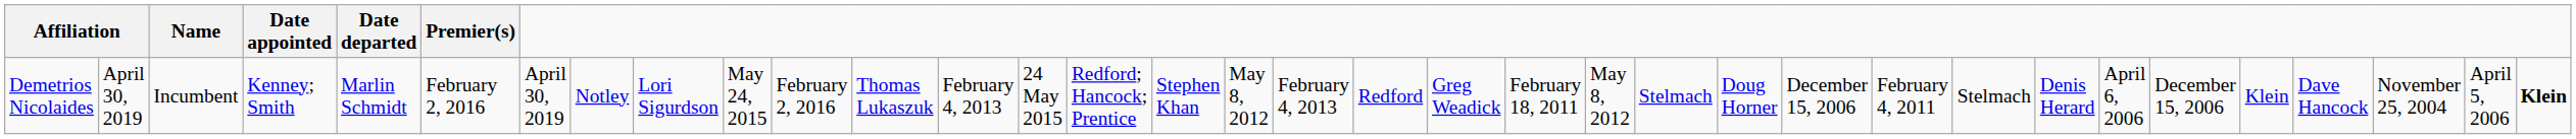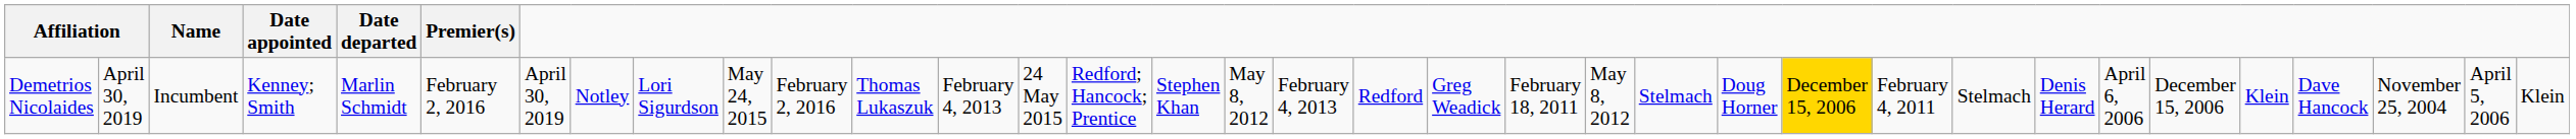Demetrios Nicolaides | column 25: no background -> gold background
Demetrios Nicolaides | column 35: bold -> normal
